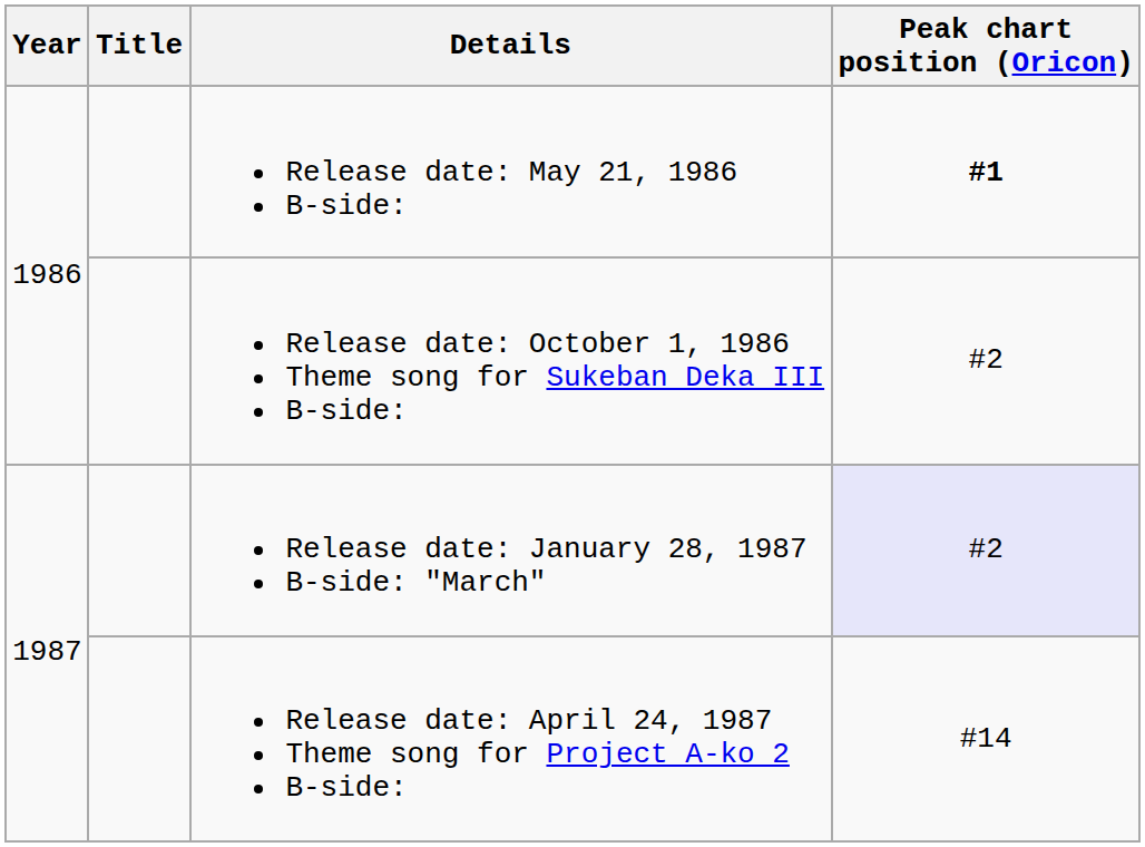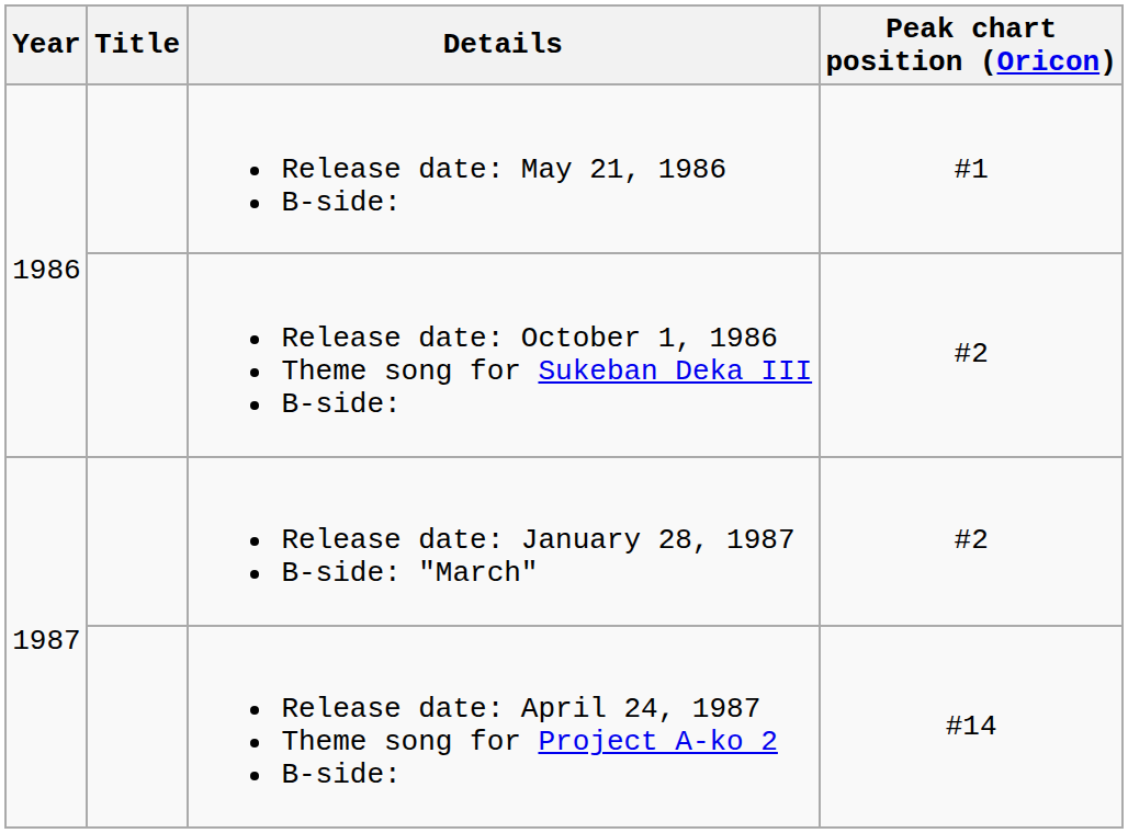Release date: May 21, 1986 B-side: | Peak chart position (Oricon): bold -> normal
Release date: January 28, 1987 B-side: "March" | Peak chart position (Oricon): lavender background -> no background
